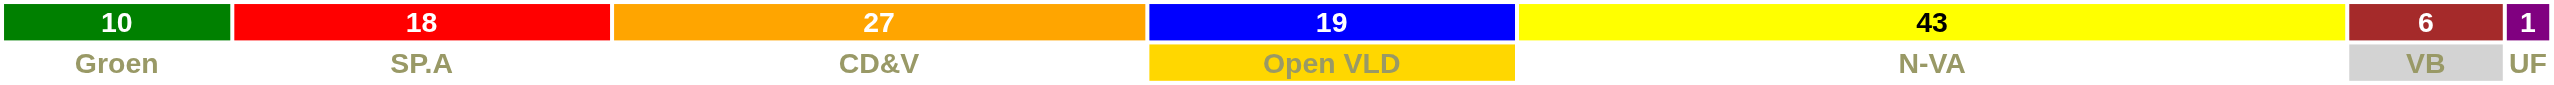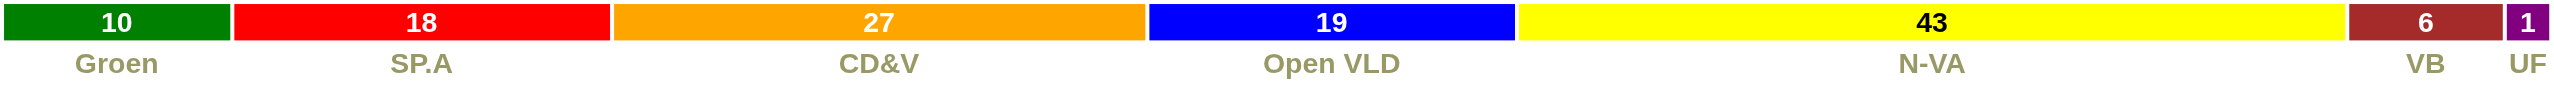Groen | column 4: gold background -> no background
Groen | column 6: lightgrey background -> no background
